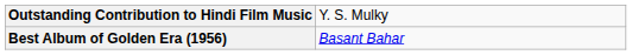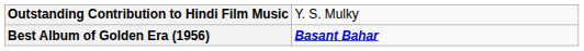Best Album of Golden Era (1956) | column 2: normal -> bold
